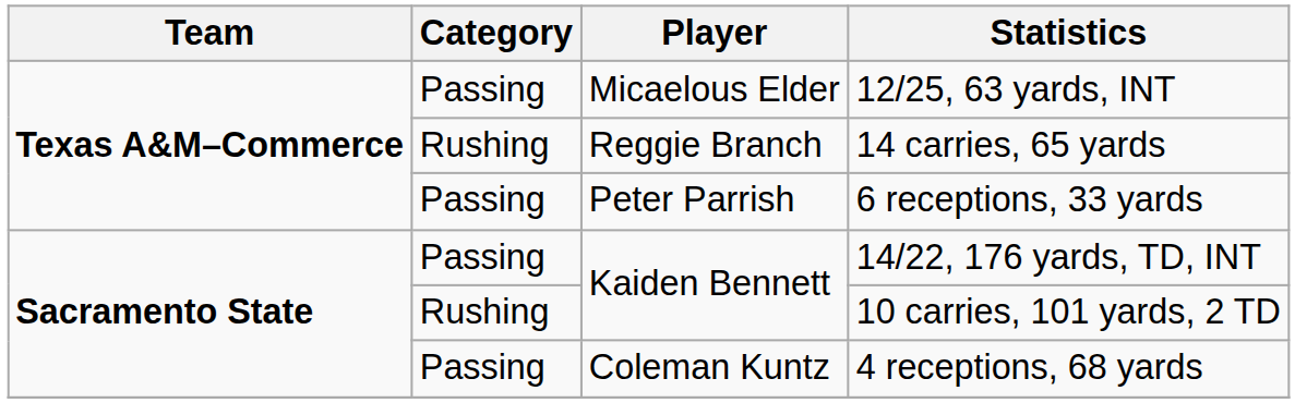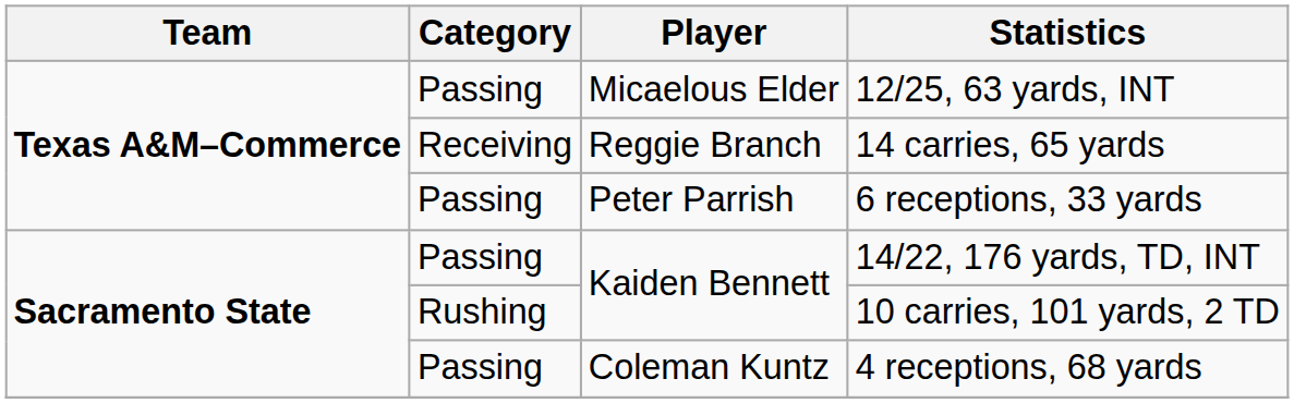14 carries, 65 yards | Category: Rushing -> Receiving
